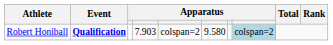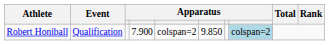Robert Honiball | Event: bold -> normal
Robert Honiball | column 4: 7.903 -> 7.900
Robert Honiball | column 6: 9.580 -> 9.850
